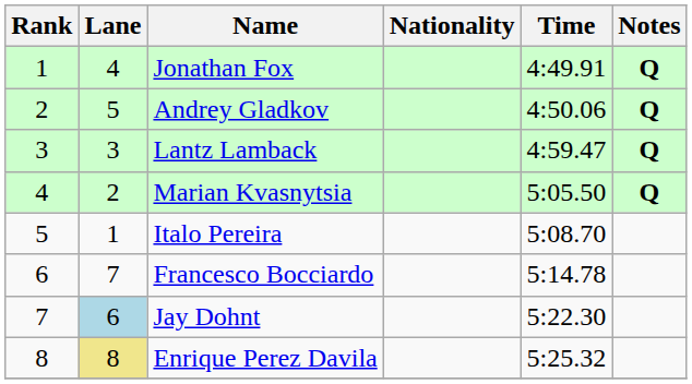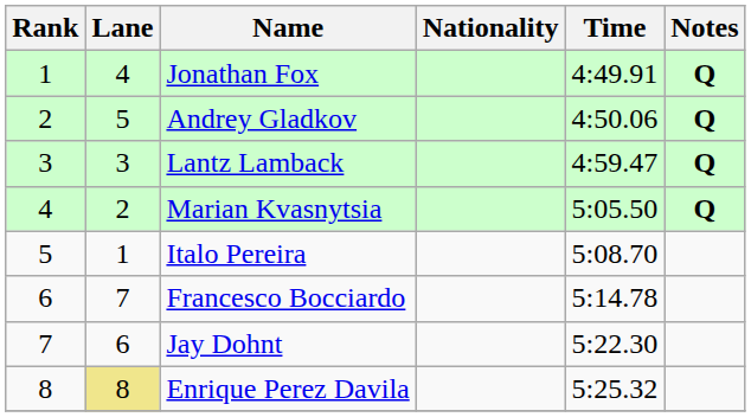Jay Dohnt | Lane: lightblue background -> no background
